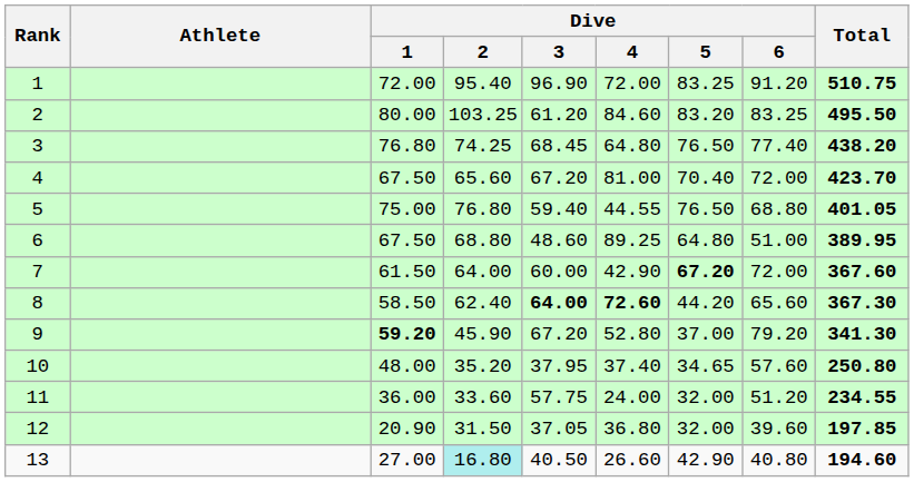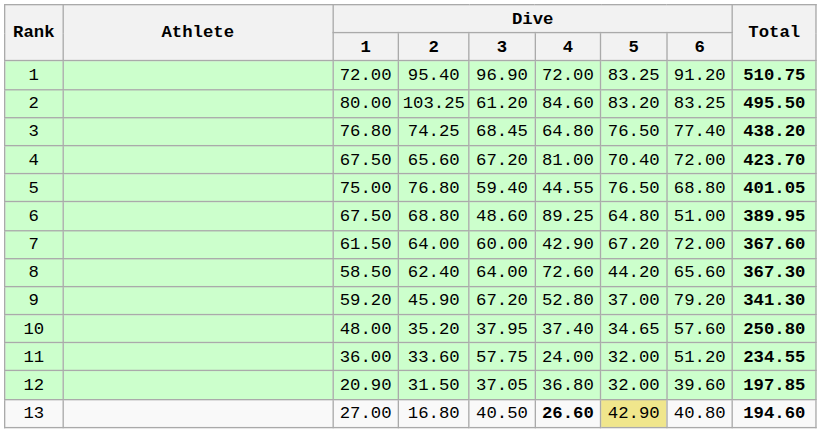7 | Dive / 5: bold -> normal
8 | Dive / 3: bold -> normal
8 | Dive / 4: bold -> normal
9 | Dive / 1: bold -> normal
13 | Dive / 2: paleturquoise background -> no background
13 | Dive / 4: normal -> bold
13 | Dive / 5: no background -> khaki background
